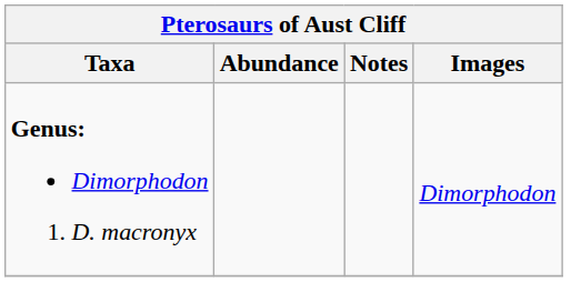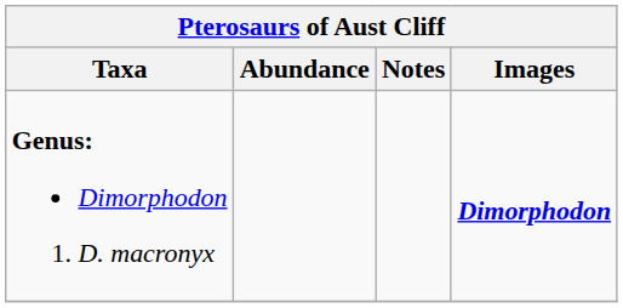Genus: Dimorphodon D. macronyx | Images: normal -> bold
